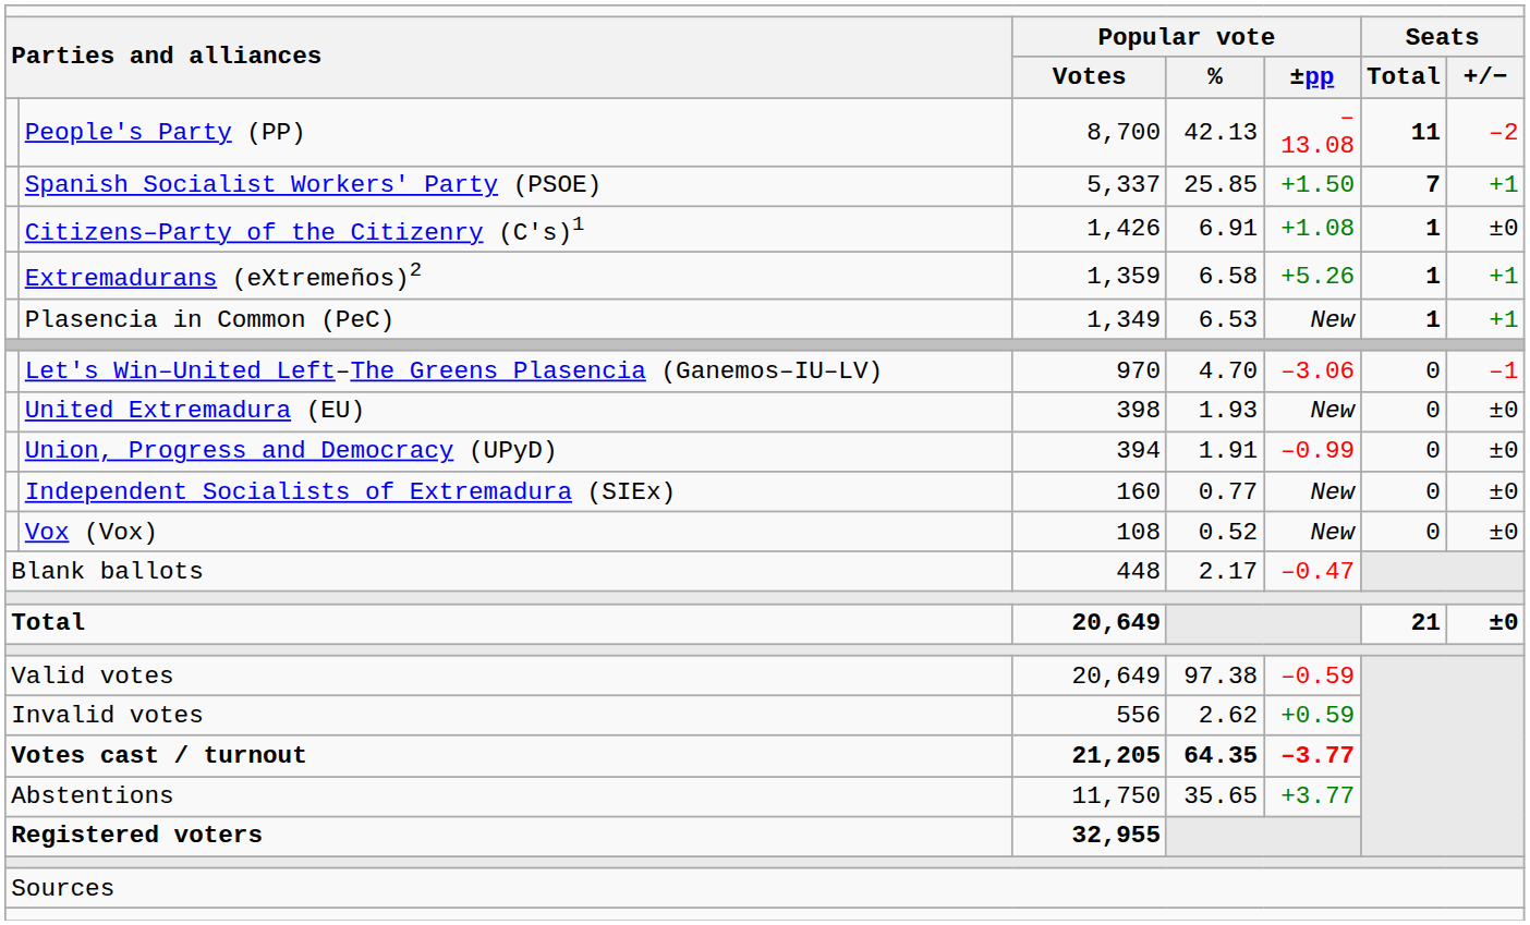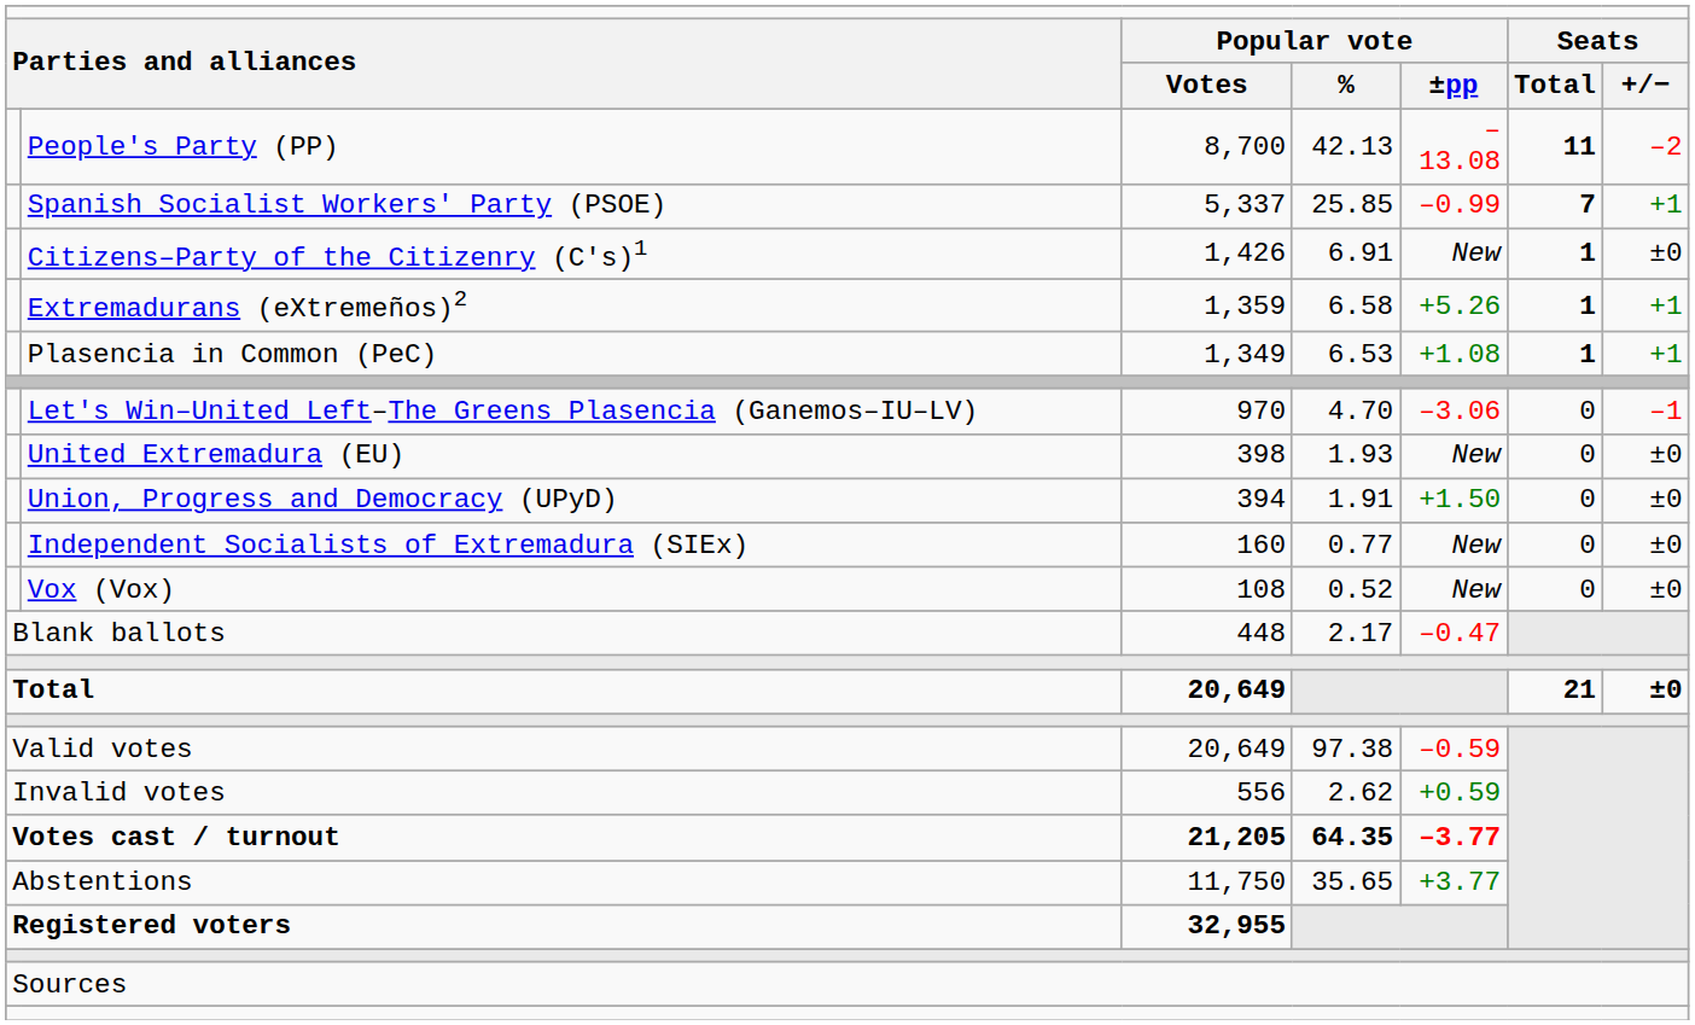Spanish Socialist Workers' Party (PSOE) | column 5: +1.50 -> –0.99
Citizens–Party of the Citizenry (C's)1 | column 5: +1.08 -> New
Plasencia in Common (PeC) | column 5: New -> +1.08
Union, Progress and Democracy (UPyD) | column 5: –0.99 -> +1.50
